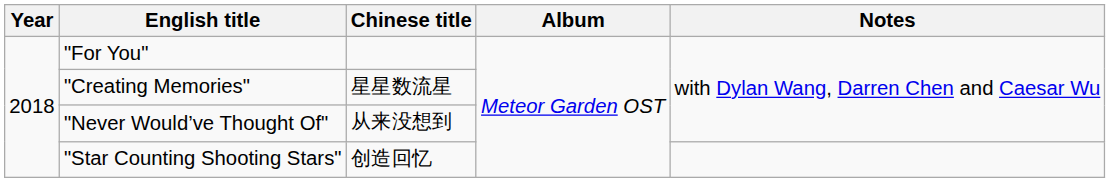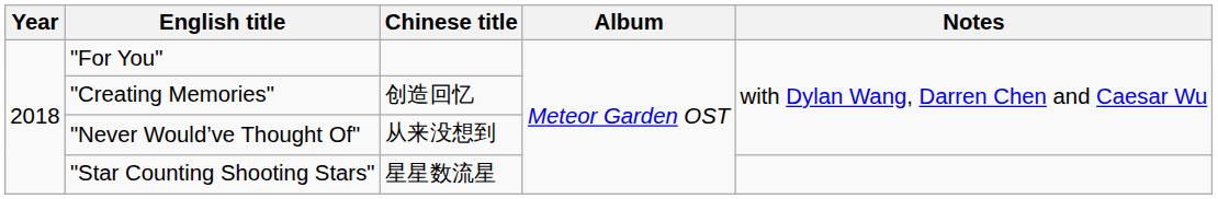"Creating Memories" | Chinese title: 星星数流星 -> 创造回忆
"Star Counting Shooting Stars" | Chinese title: 创造回忆 -> 星星数流星
